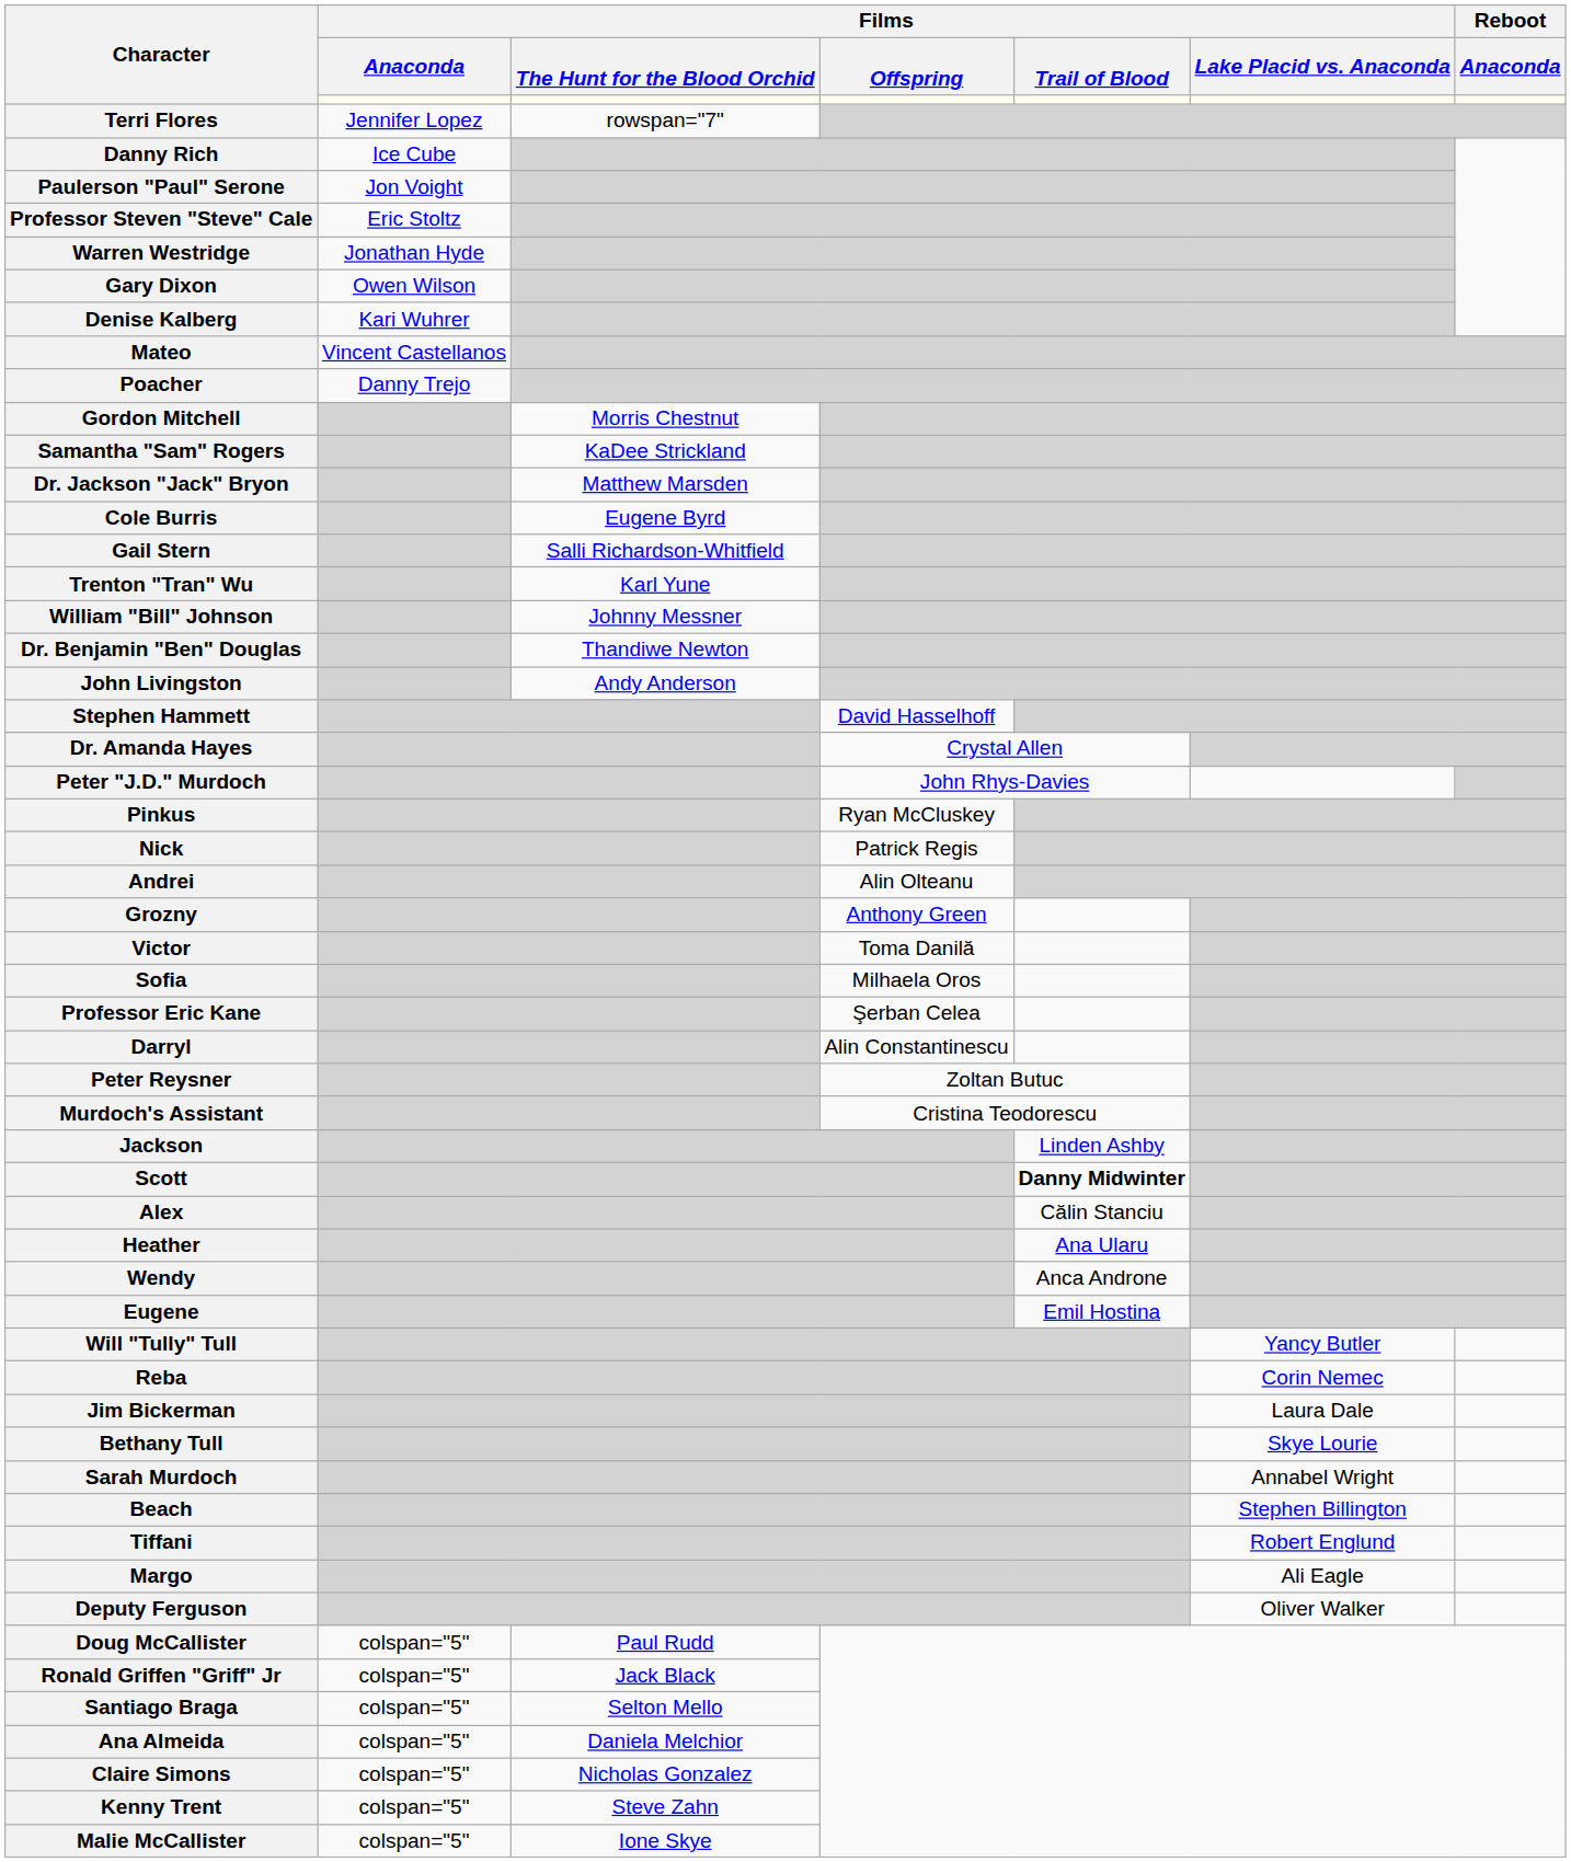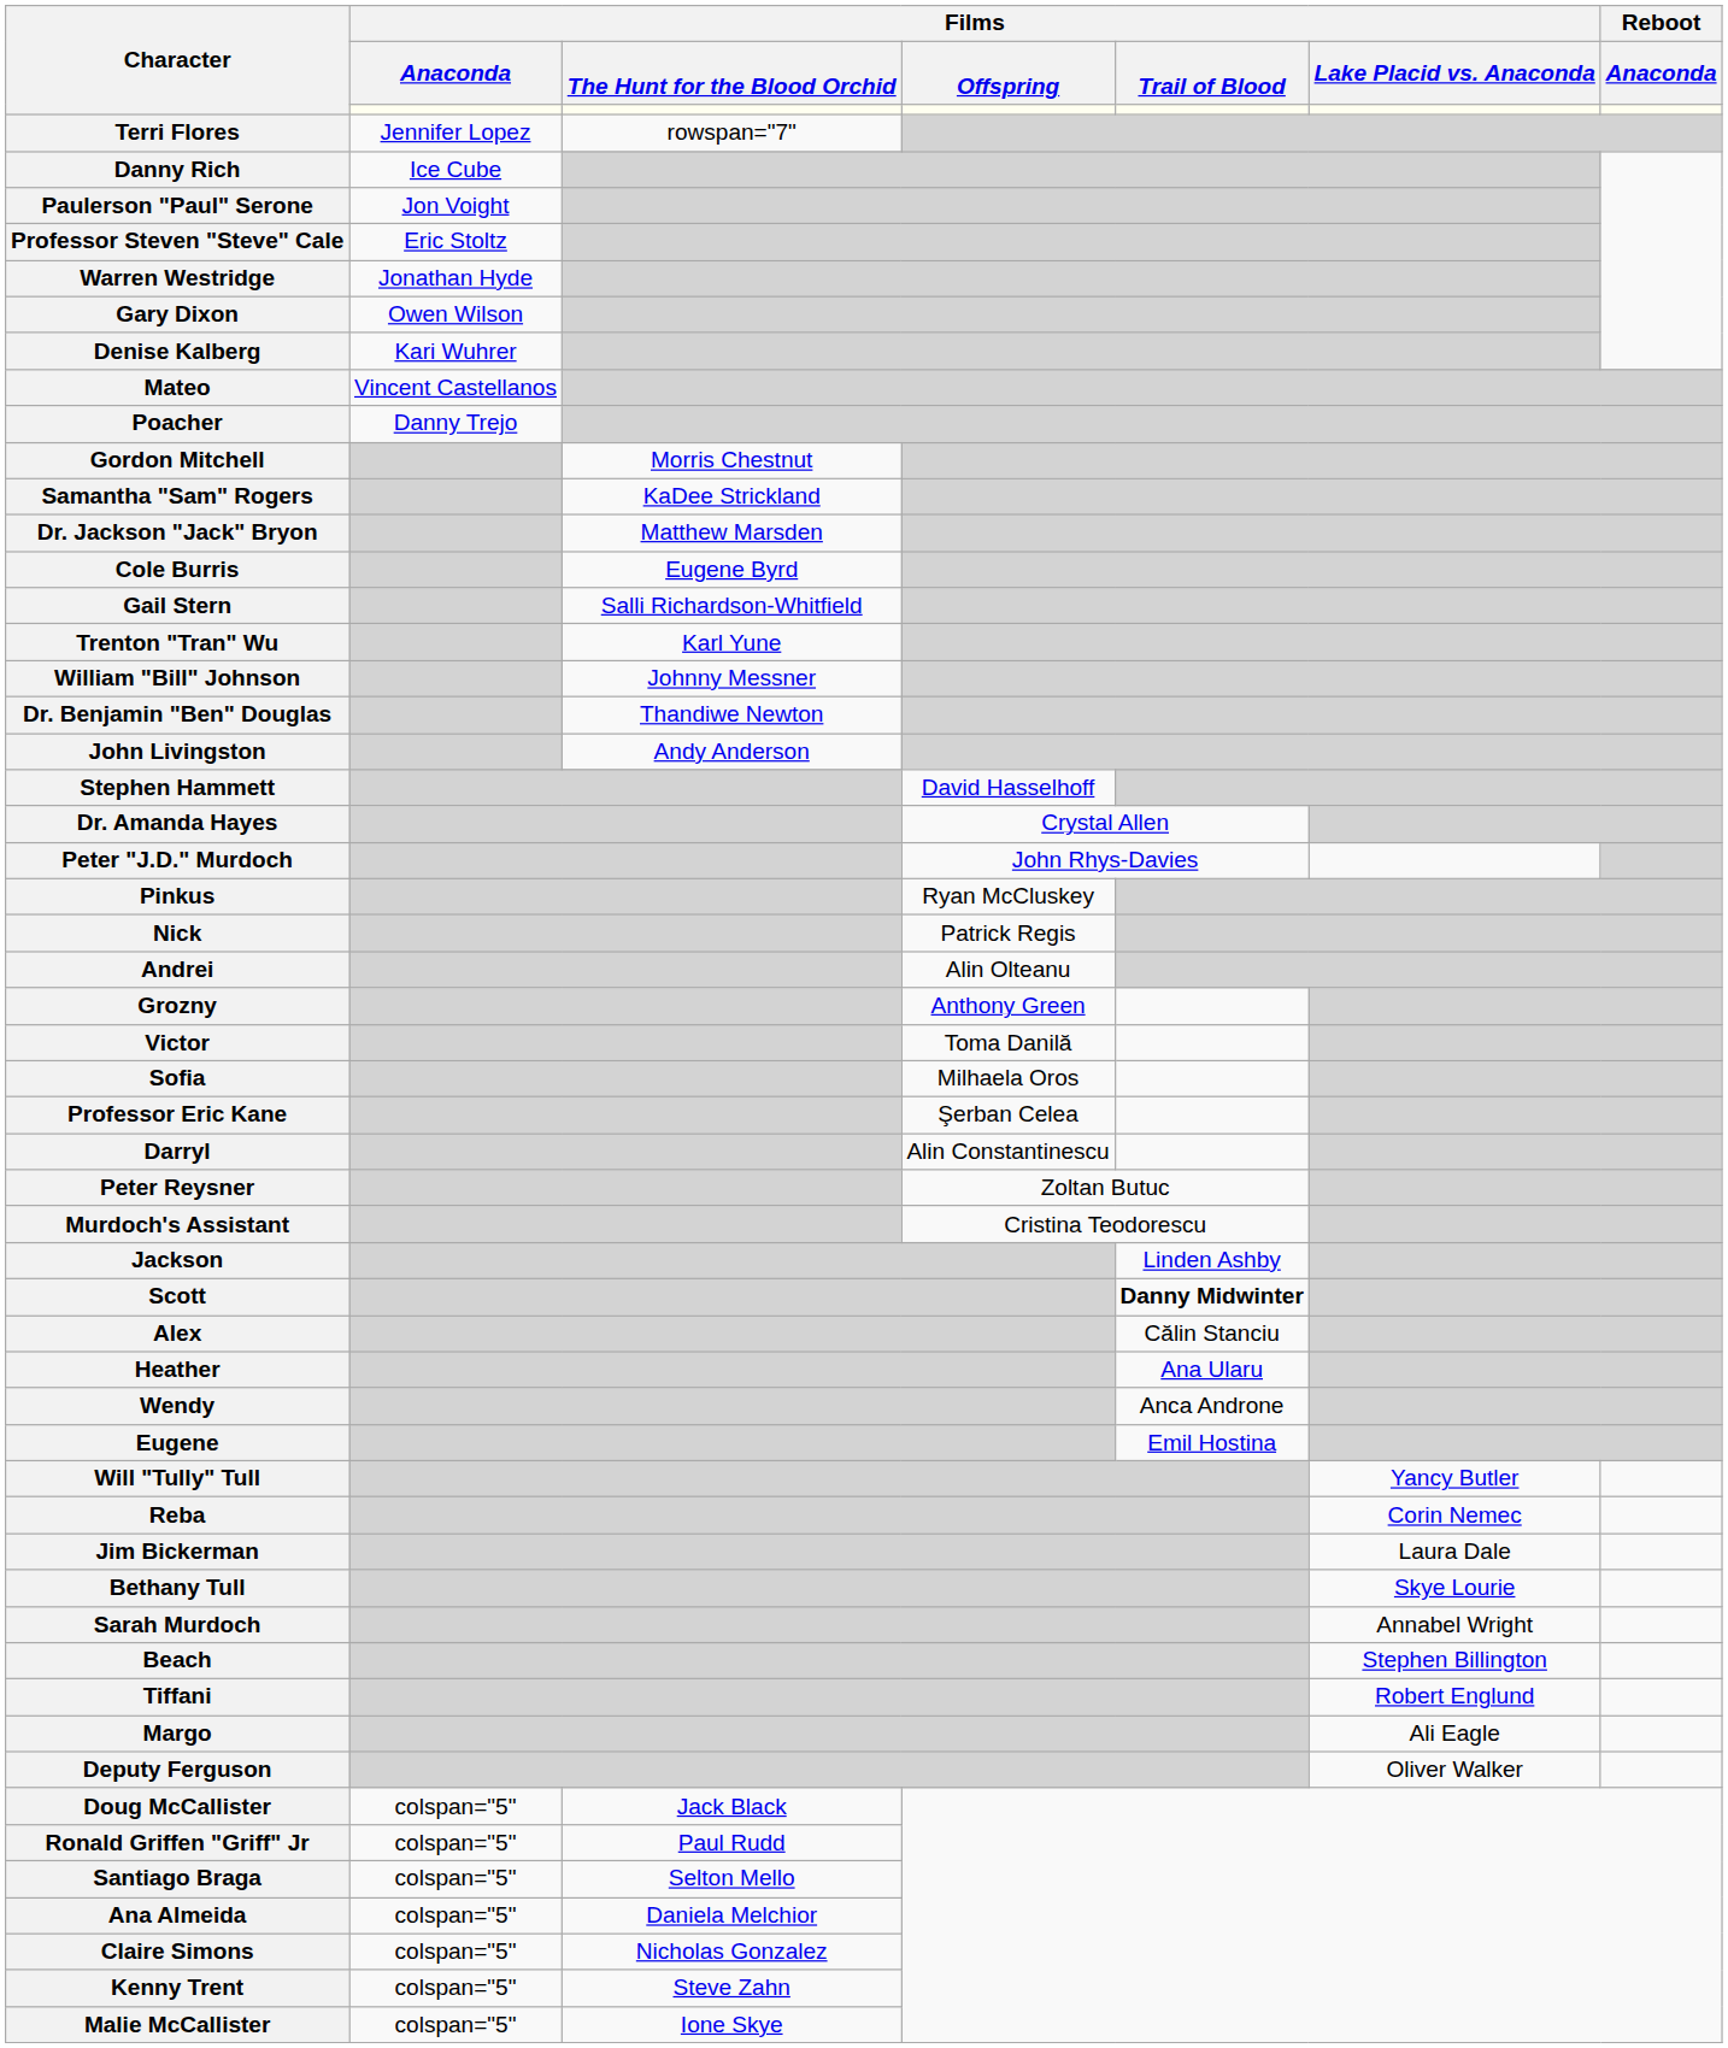Doug McCallister | Films / The Hunt for the Blood Orchid: Paul Rudd -> Jack Black
Ronald Griffen "Griff" Jr | Films / The Hunt for the Blood Orchid: Jack Black -> Paul Rudd
